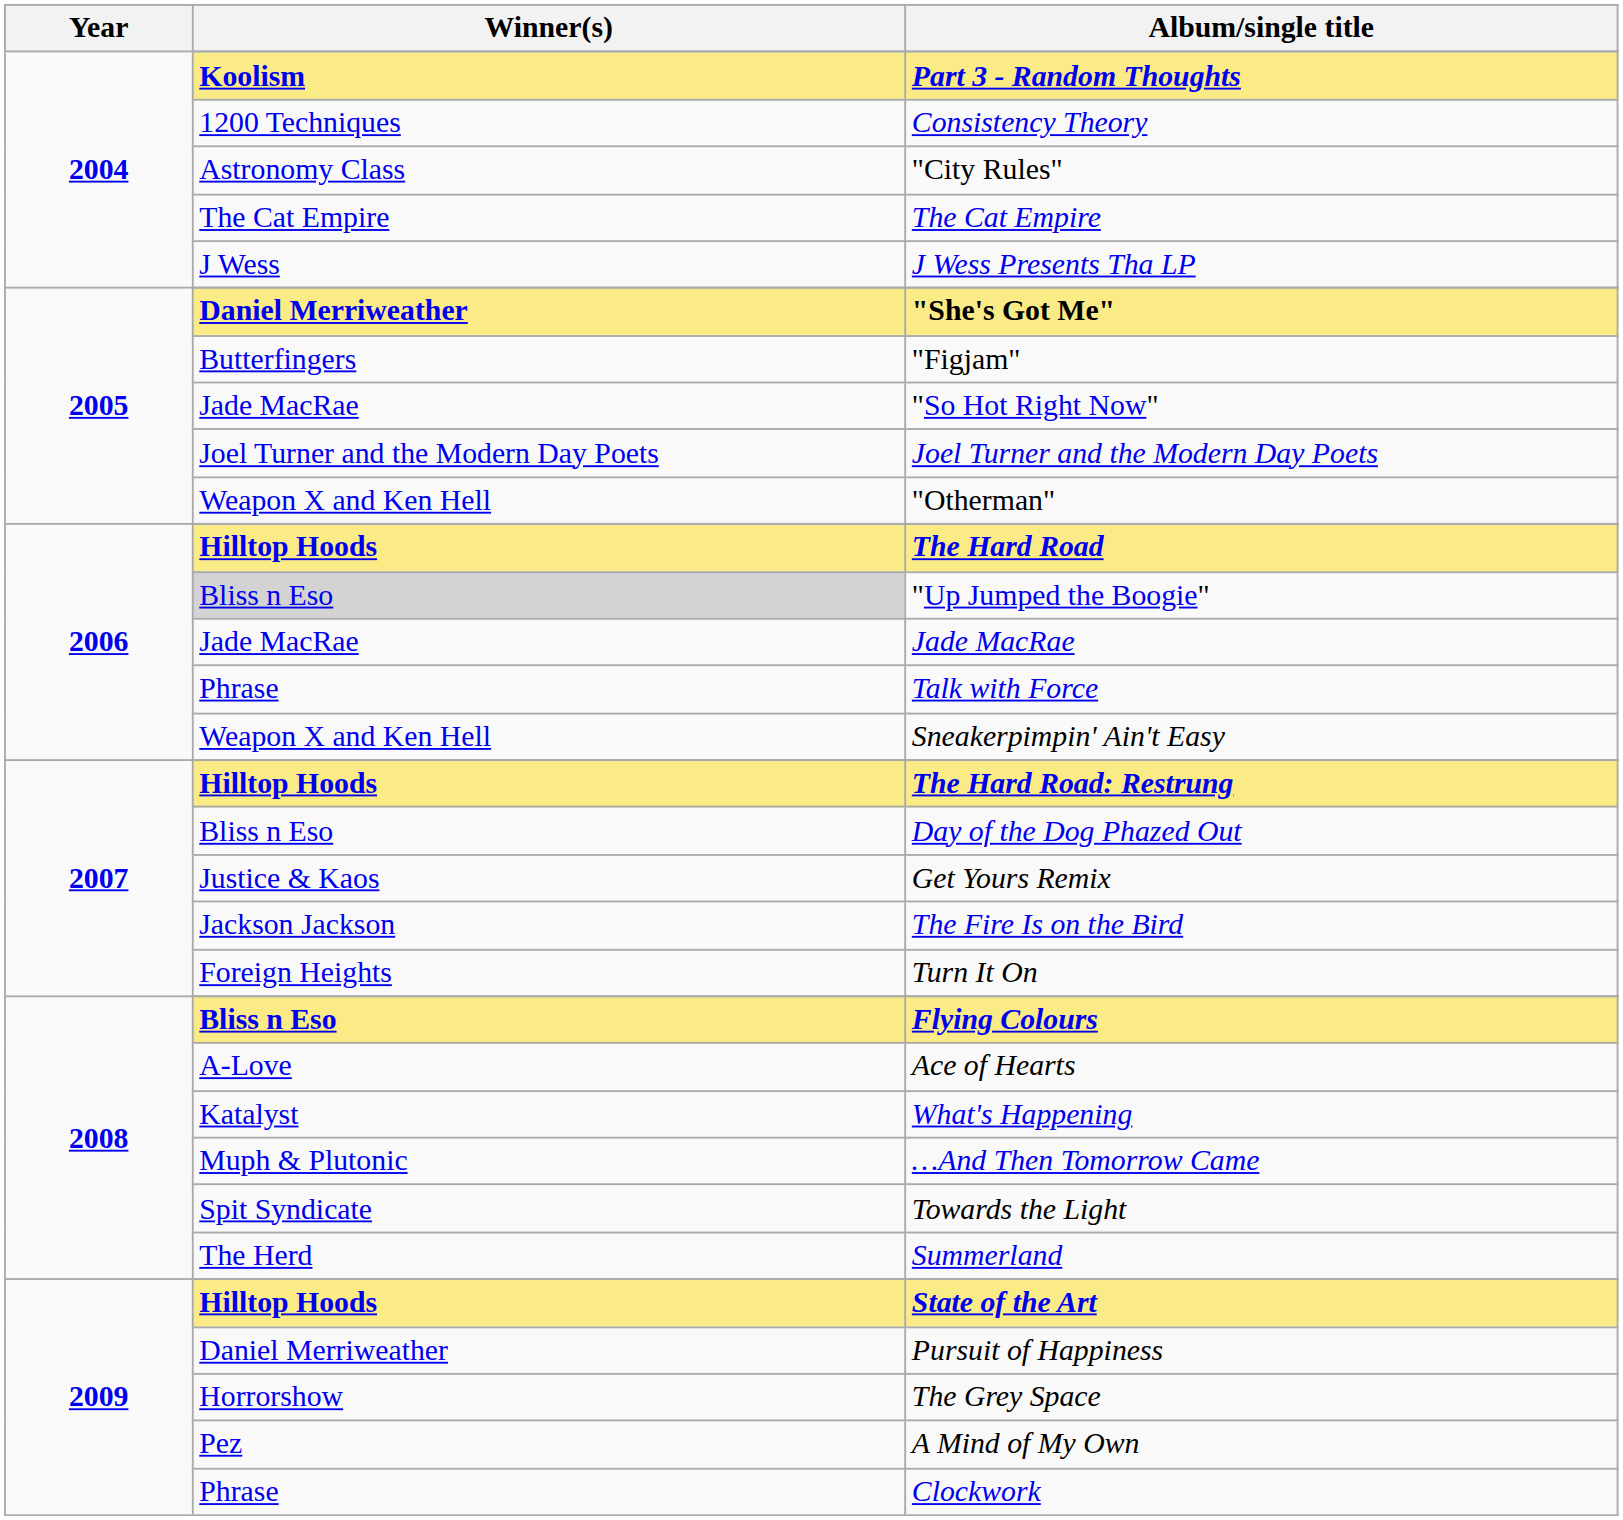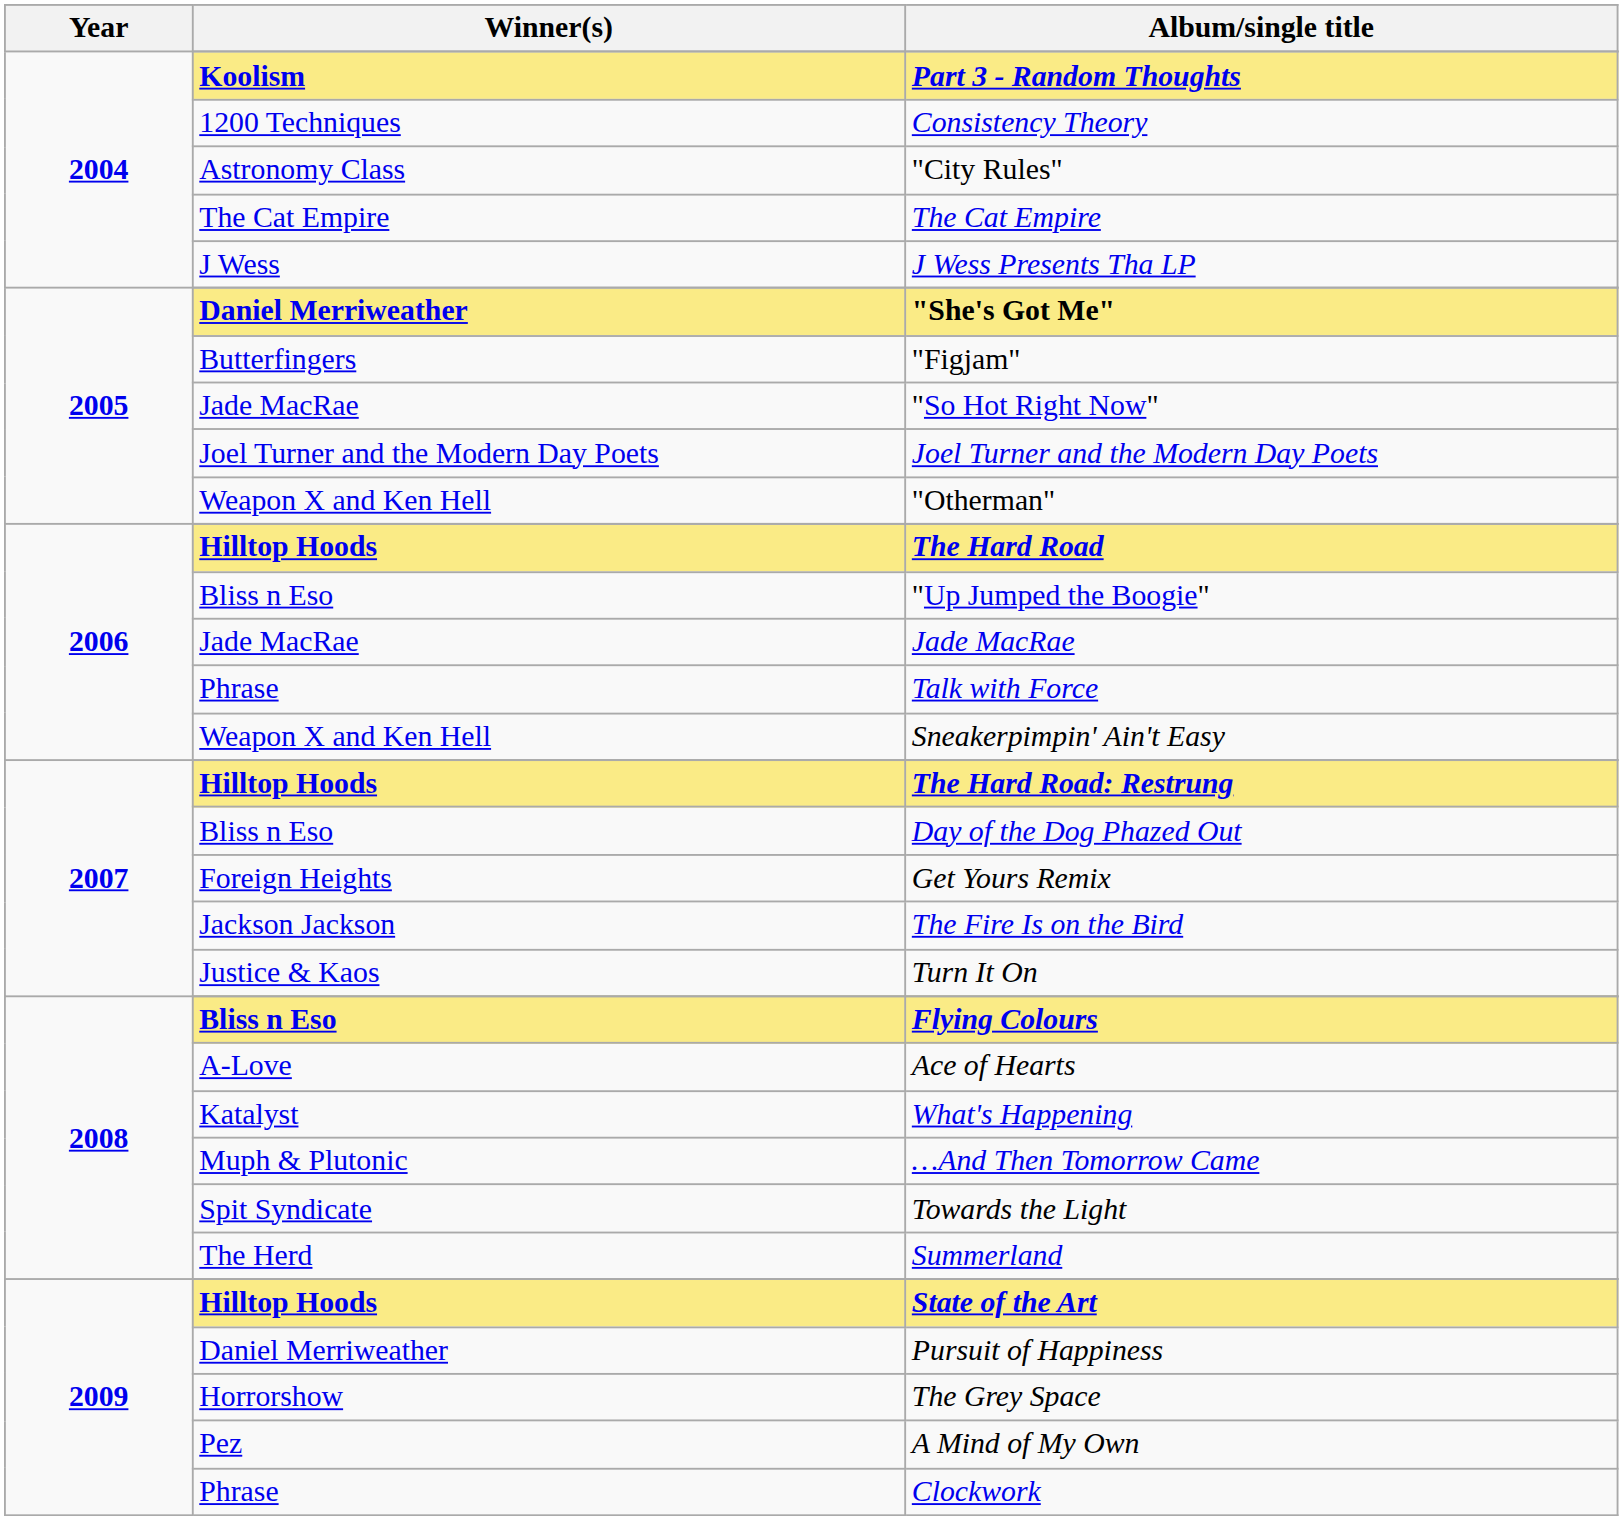"Up Jumped the Boogie" | Winner(s): lightgrey background -> no background
Get Yours Remix | Winner(s): Justice & Kaos -> Foreign Heights
Turn It On | Winner(s): Foreign Heights -> Justice & Kaos
